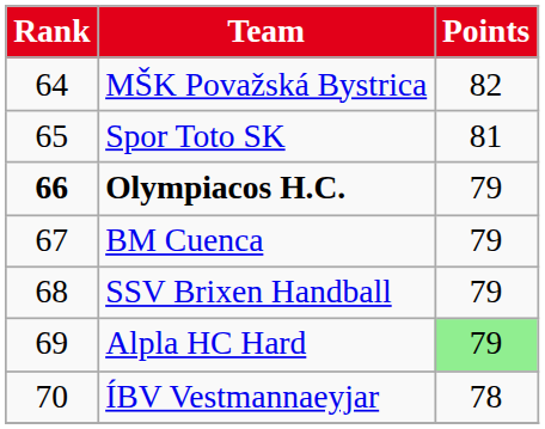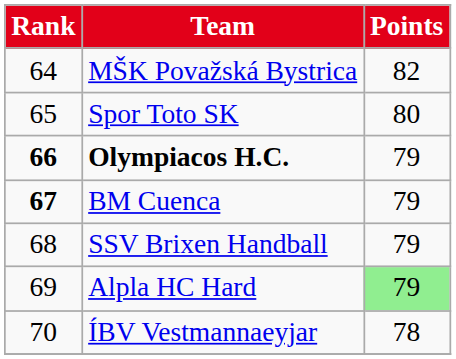Spor Toto SK | Points: 81 -> 80
BM Cuenca | Rank: normal -> bold
